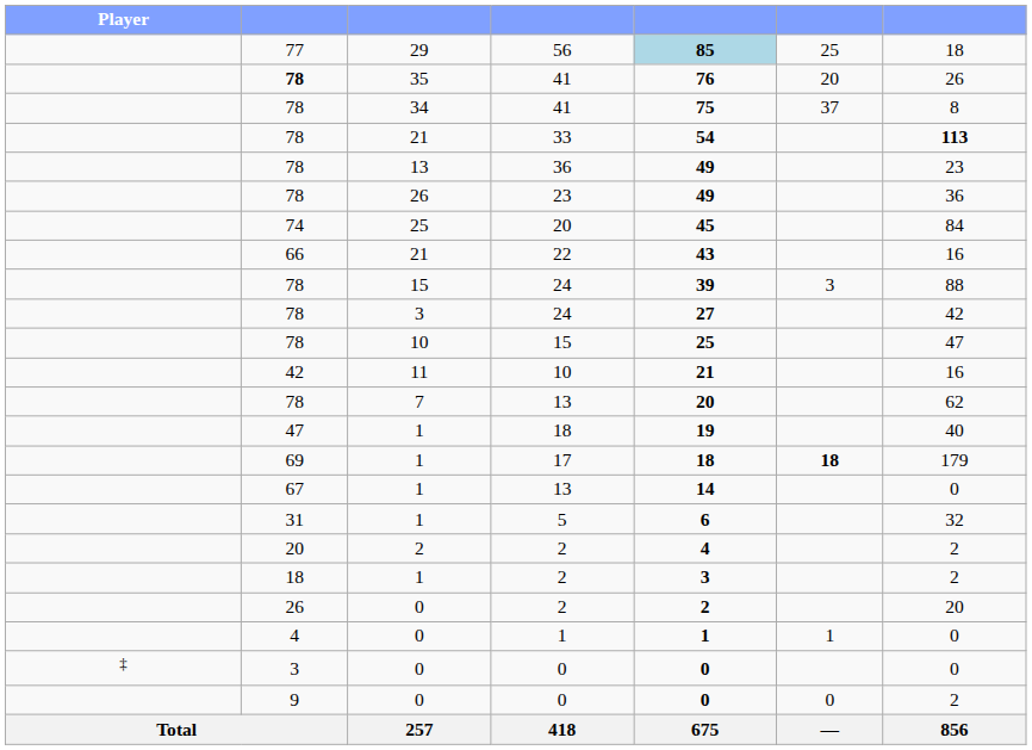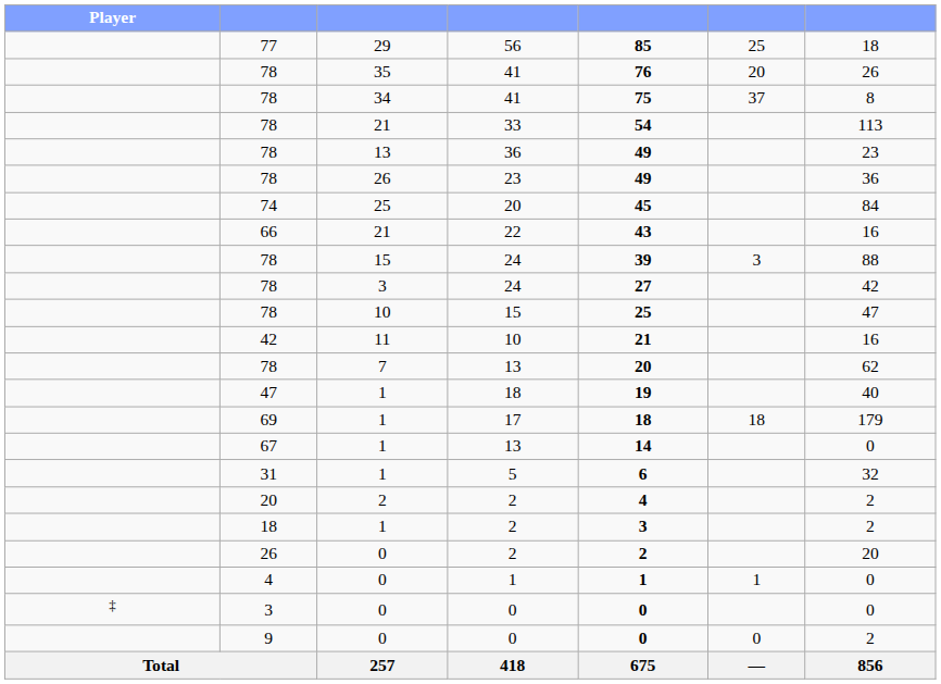56 | column 5: lightblue background -> no background
35 / 41 | column 2: bold -> normal
33 | column 7: bold -> normal
17 | column 6: bold -> normal
